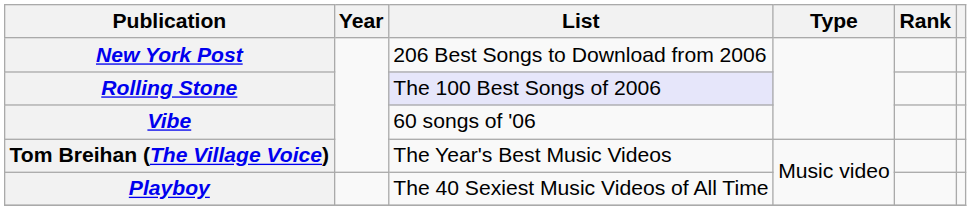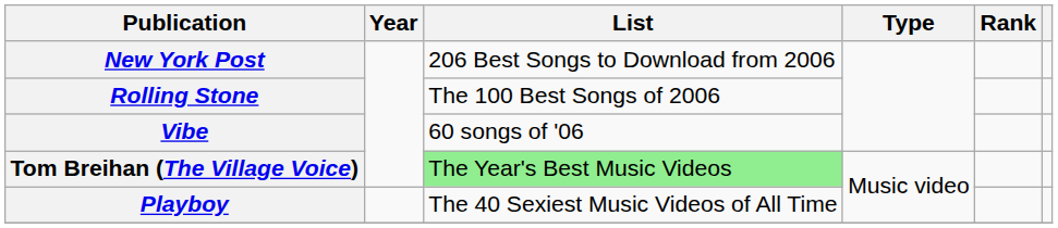Rolling Stone | List: lavender background -> no background
Tom Breihan (The Village Voice) | List: no background -> lightgreen background
